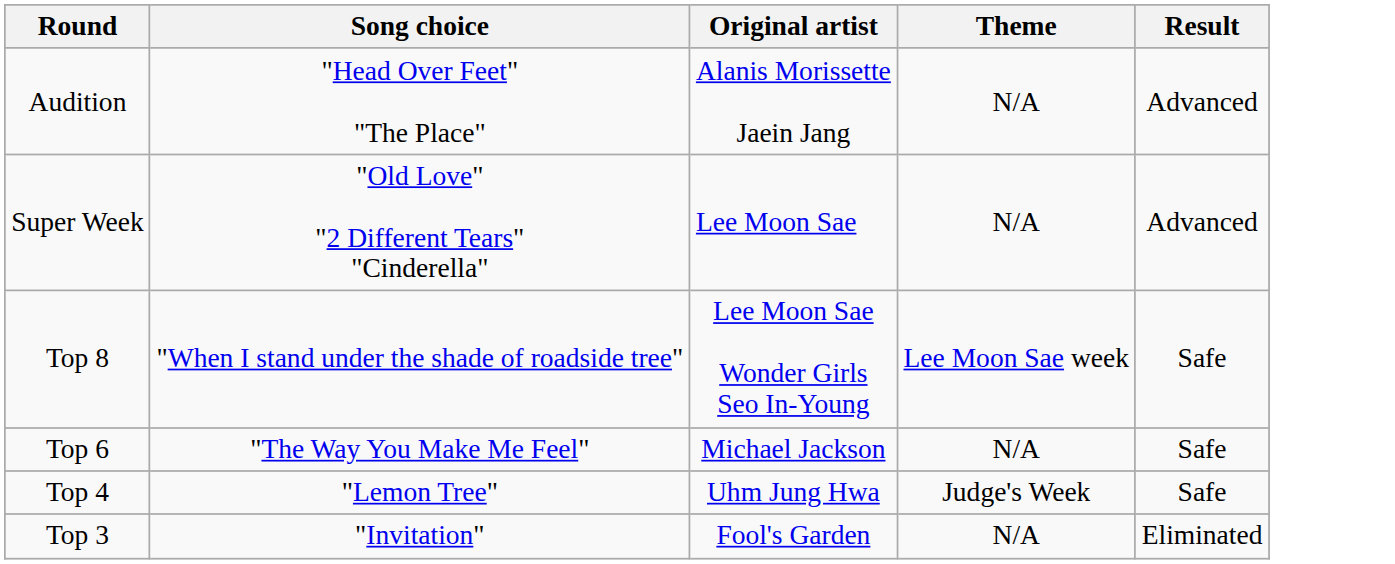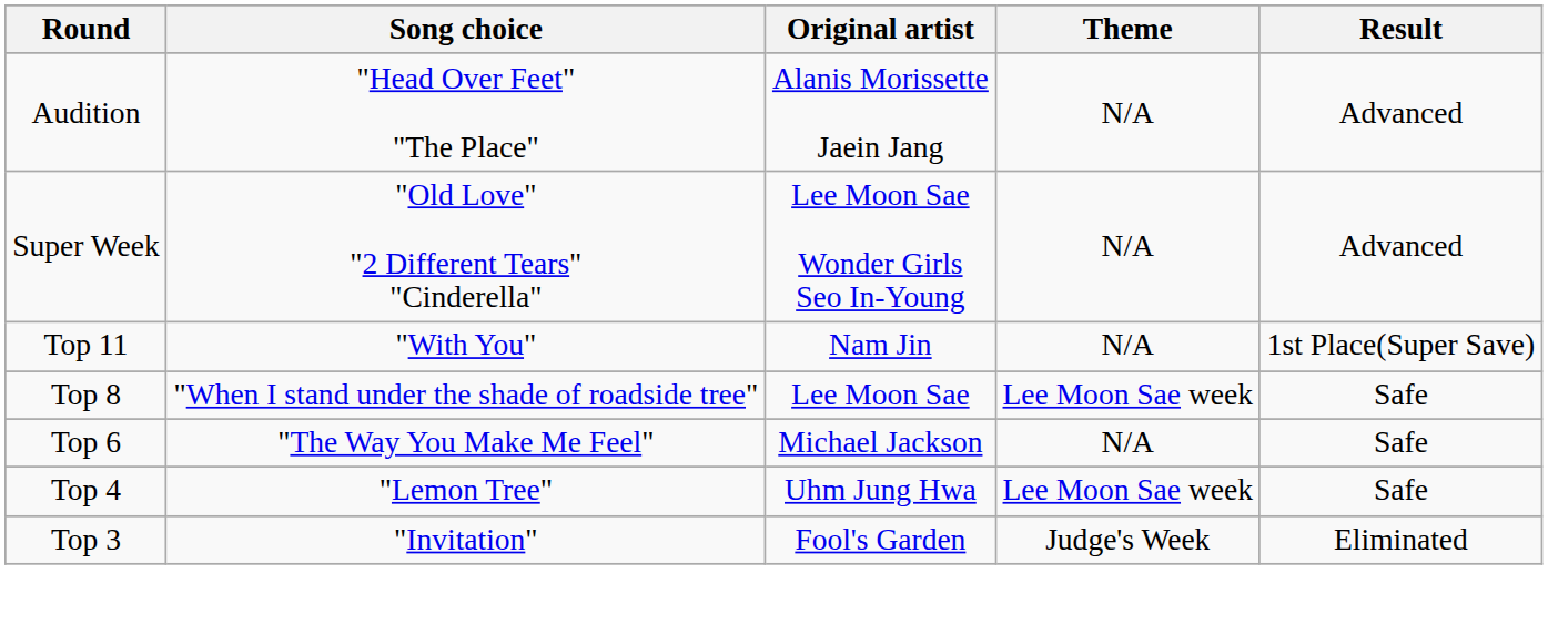Super Week | Original artist: Lee Moon Sae -> Lee Moon Sae Wonder Girls Seo In-Young
+ row: Top 11 | "With You" | Nam Jin | N/A | 1st Place(Super Save)
Top 8 | Original artist: Lee Moon Sae Wonder Girls Seo In-Young -> Lee Moon Sae
Top 4 | Theme: Judge's Week -> Lee Moon Sae week
Top 3 | Theme: N/A -> Judge's Week
